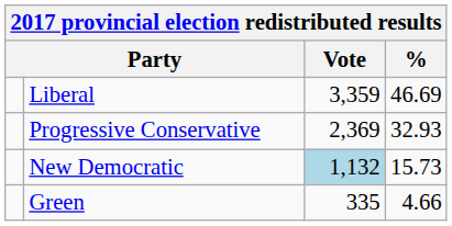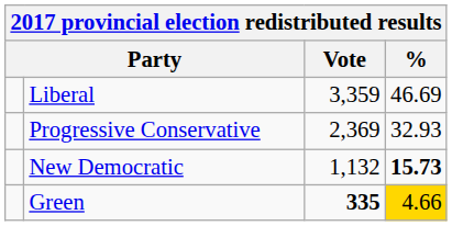New Democratic | Vote: lightblue background -> no background
New Democratic | %: normal -> bold
Green | Vote: normal -> bold
Green | %: no background -> gold background
